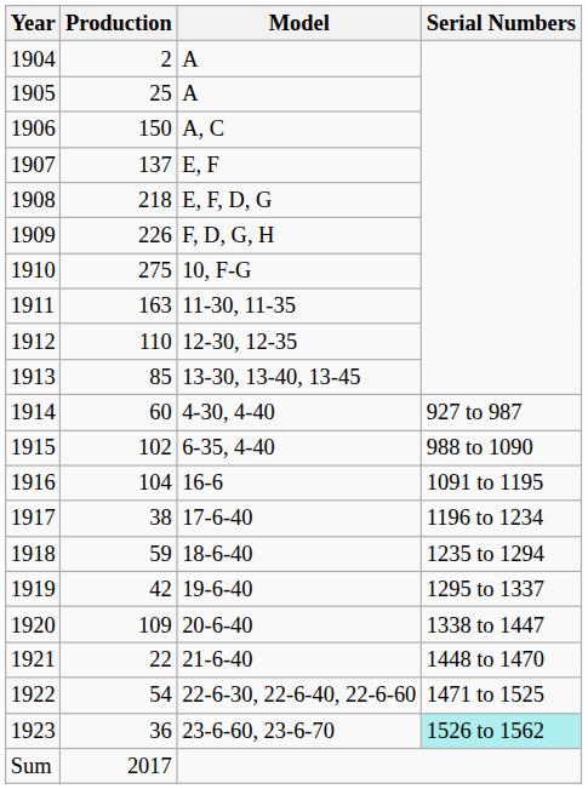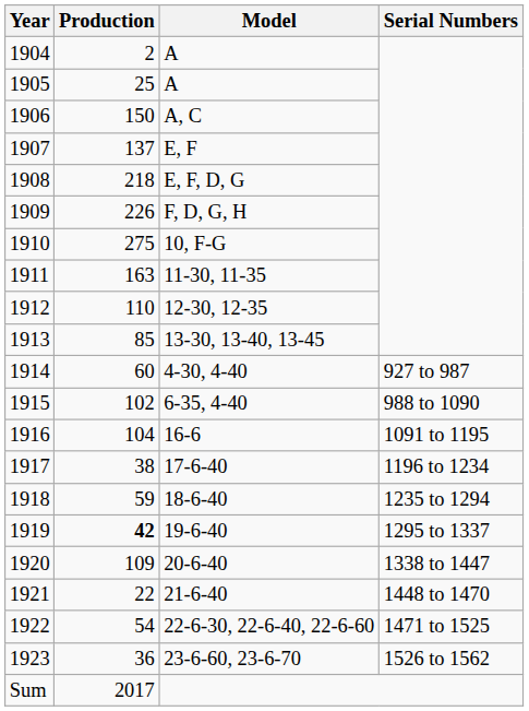1919 | Production: normal -> bold
1923 | Serial Numbers: paleturquoise background -> no background
